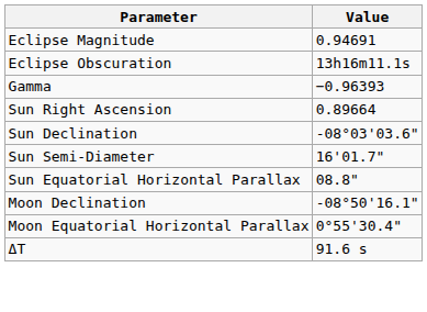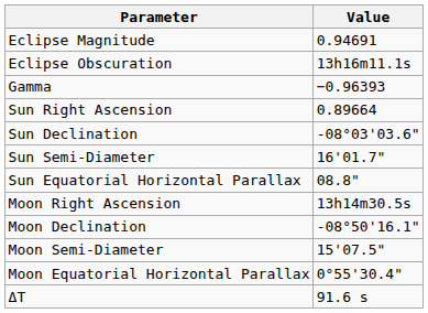+ row: Moon Right Ascension | 13h14m30.5s
+ row: Moon Semi-Diameter | 15'07.5"
